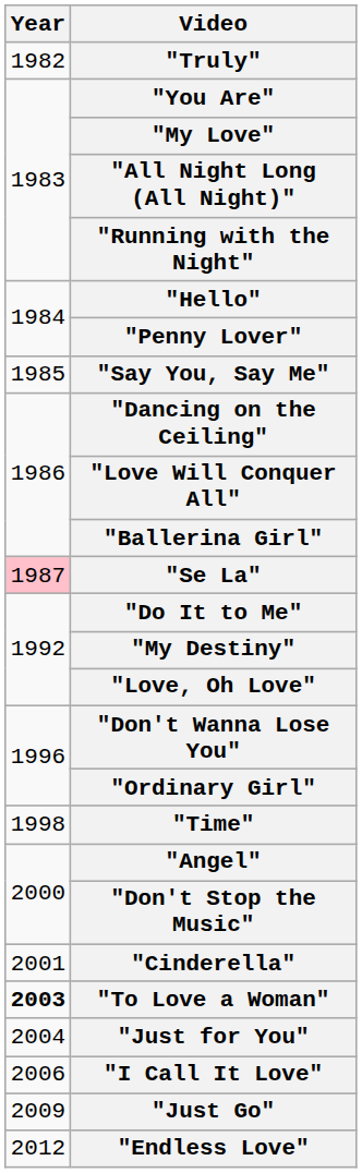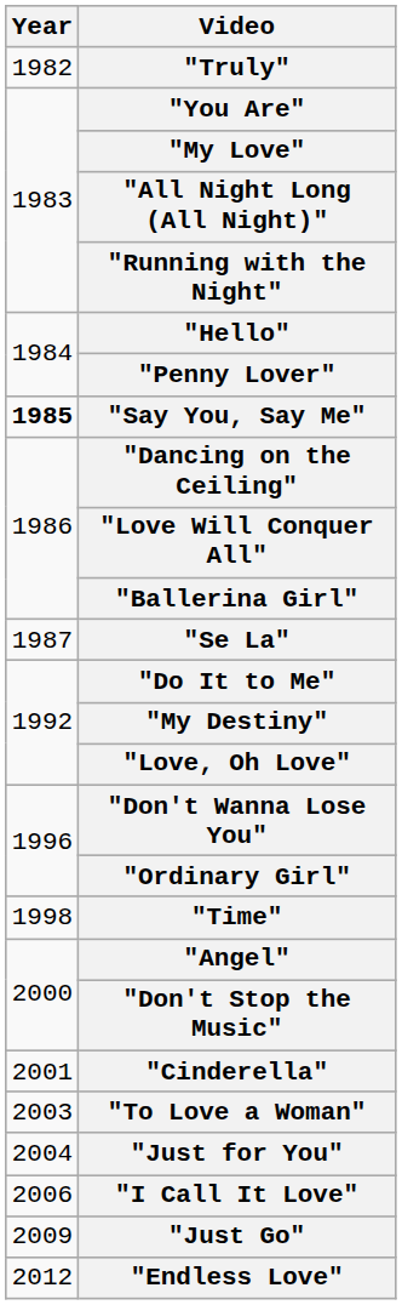"Say You, Say Me" | Year: normal -> bold
"Se La" | Year: pink background -> no background
"To Love a Woman" | Year: bold -> normal
